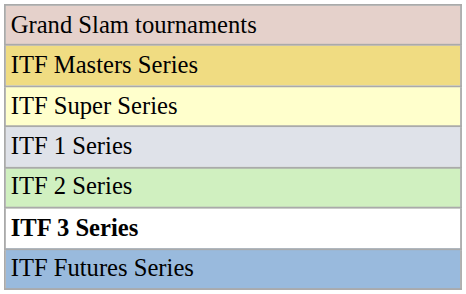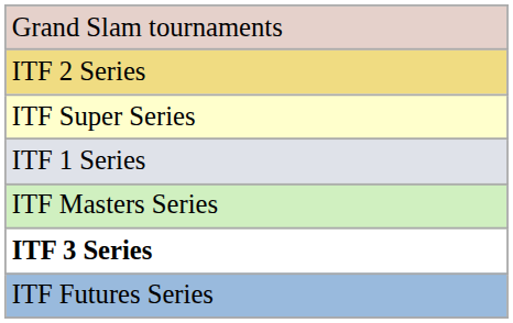row 2 | column 1: ITF Masters Series -> ITF 2 Series
row 5 | column 1: ITF 2 Series -> ITF Masters Series
